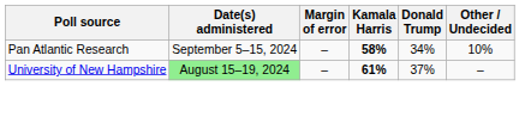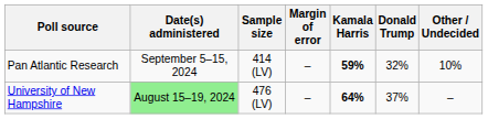+ column: Sample size | 414 (LV) | 476 (LV)
Pan Atlantic Research | Kamala Harris: 58% -> 59%
Pan Atlantic Research | Donald Trump: 34% -> 32%
University of New Hampshire | Kamala Harris: 61% -> 64%
